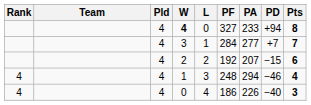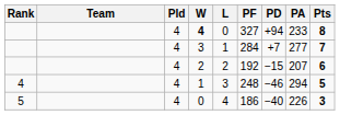columns swapped: PA <-> PD
row 5 | Pts: 4 -> 5
row 6 | Rank: 4 -> 5
